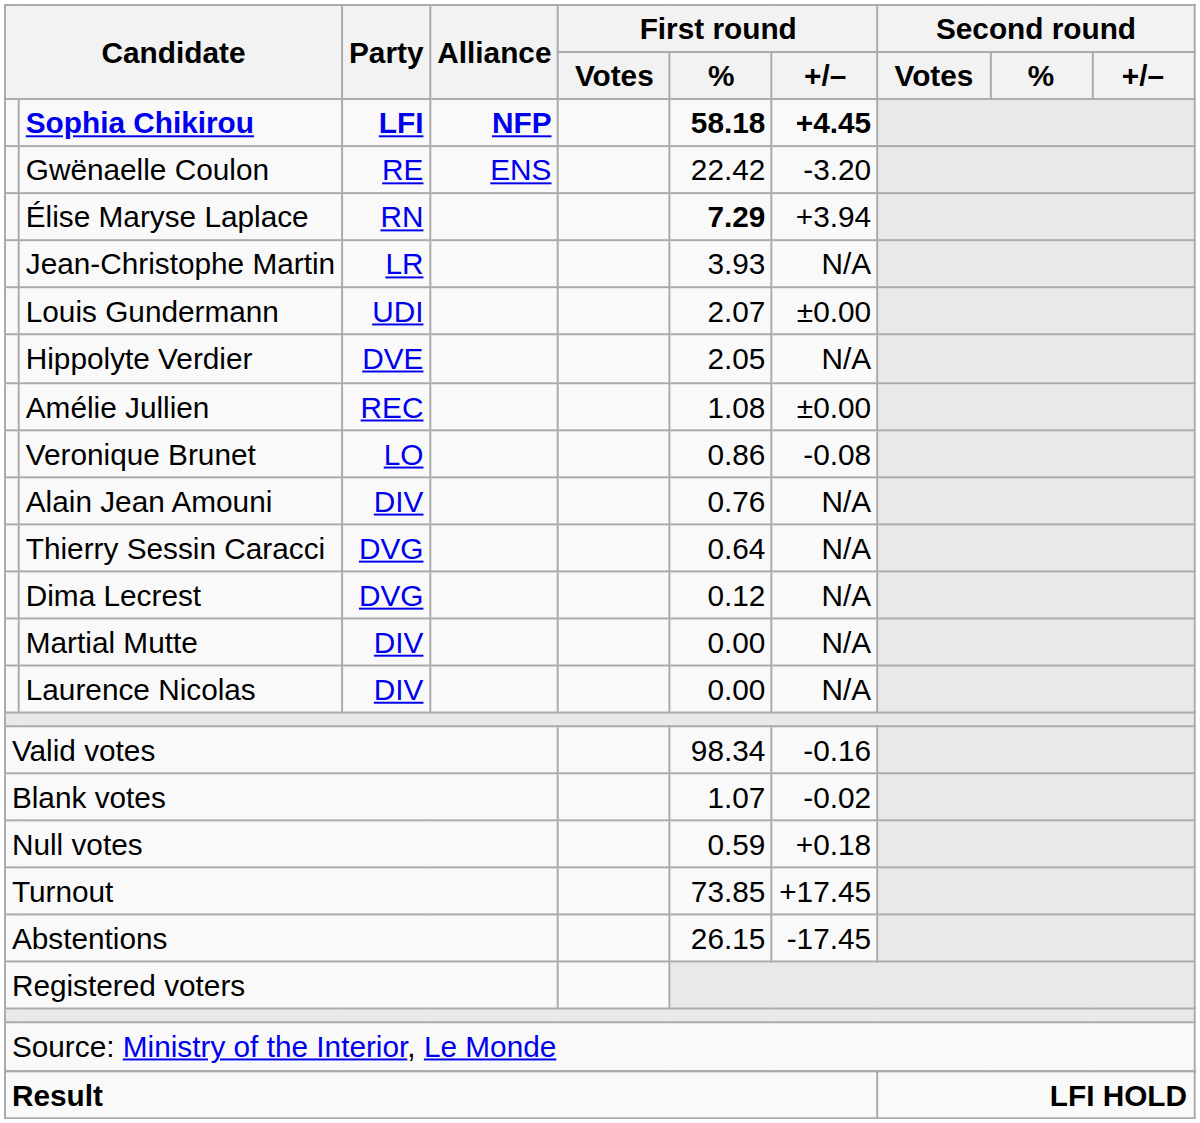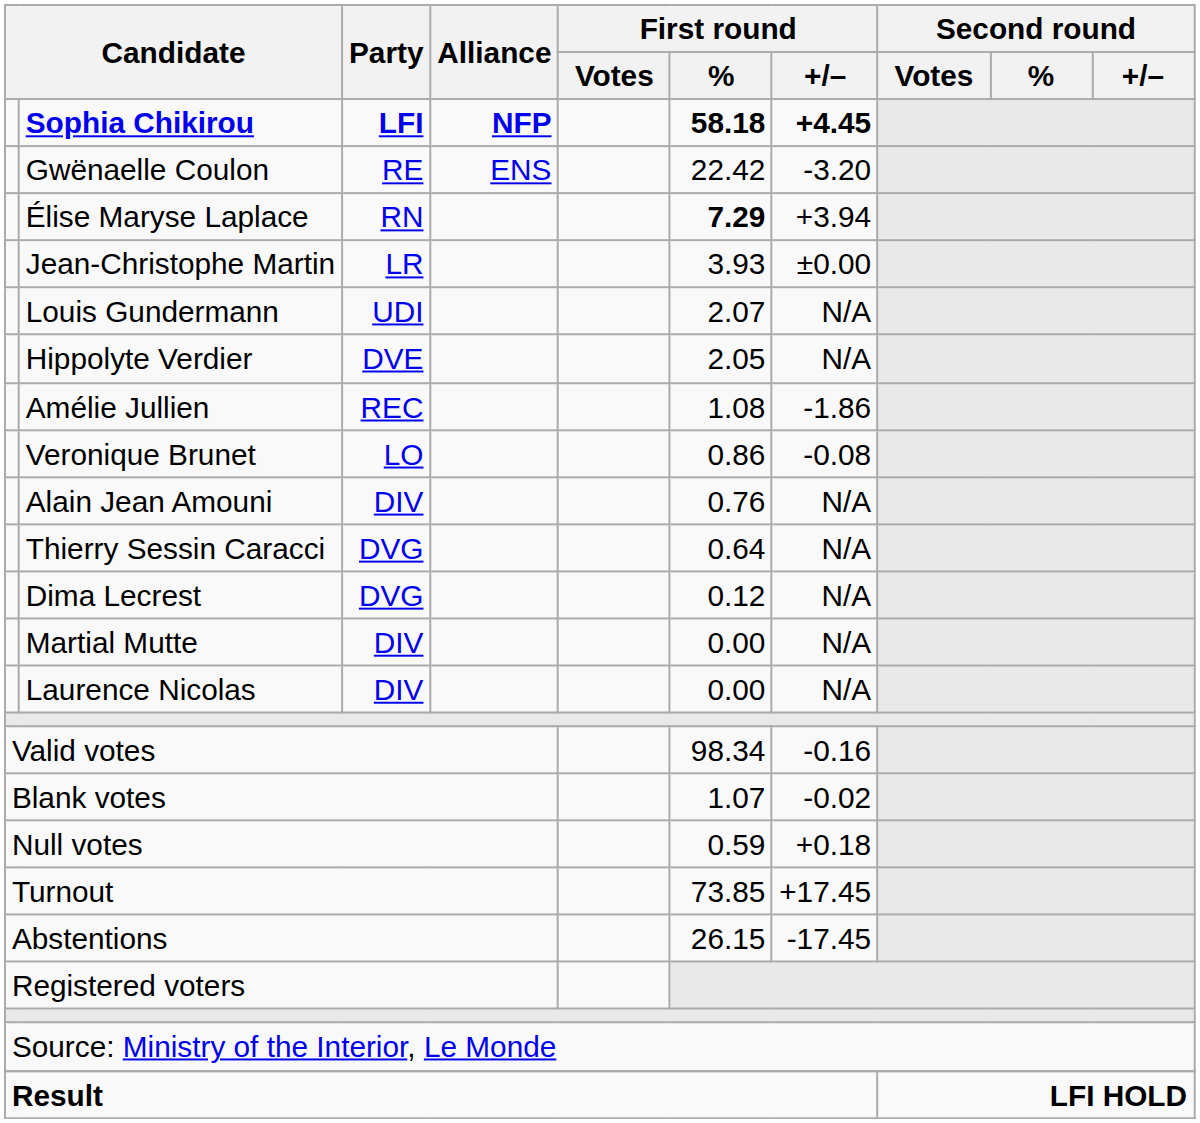Jean-Christophe Martin | First round / +/–: N/A -> ±0.00
Louis Gundermann | First round / +/–: ±0.00 -> N/A
Amélie Jullien | First round / +/–: ±0.00 -> -1.86
